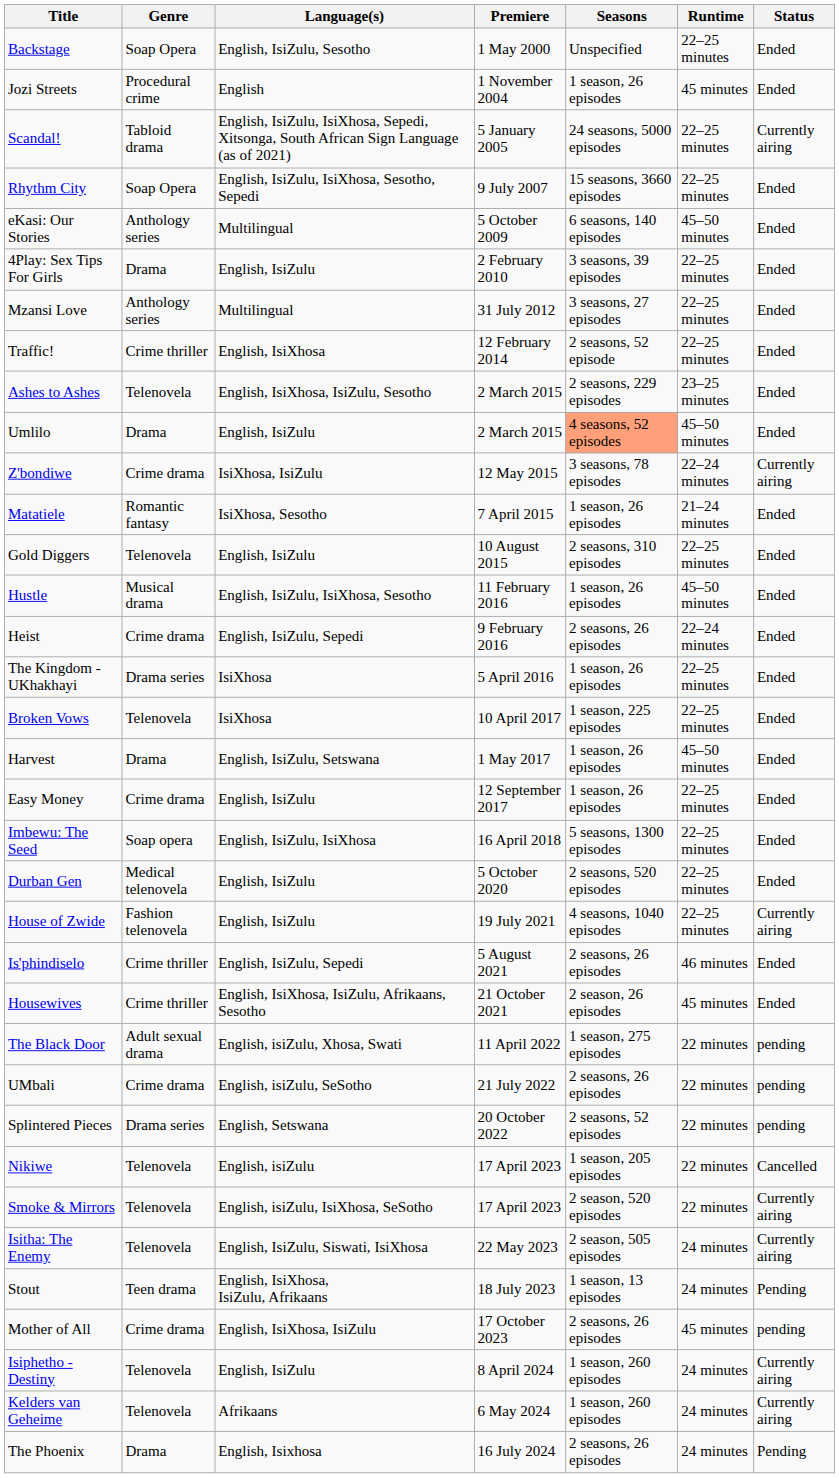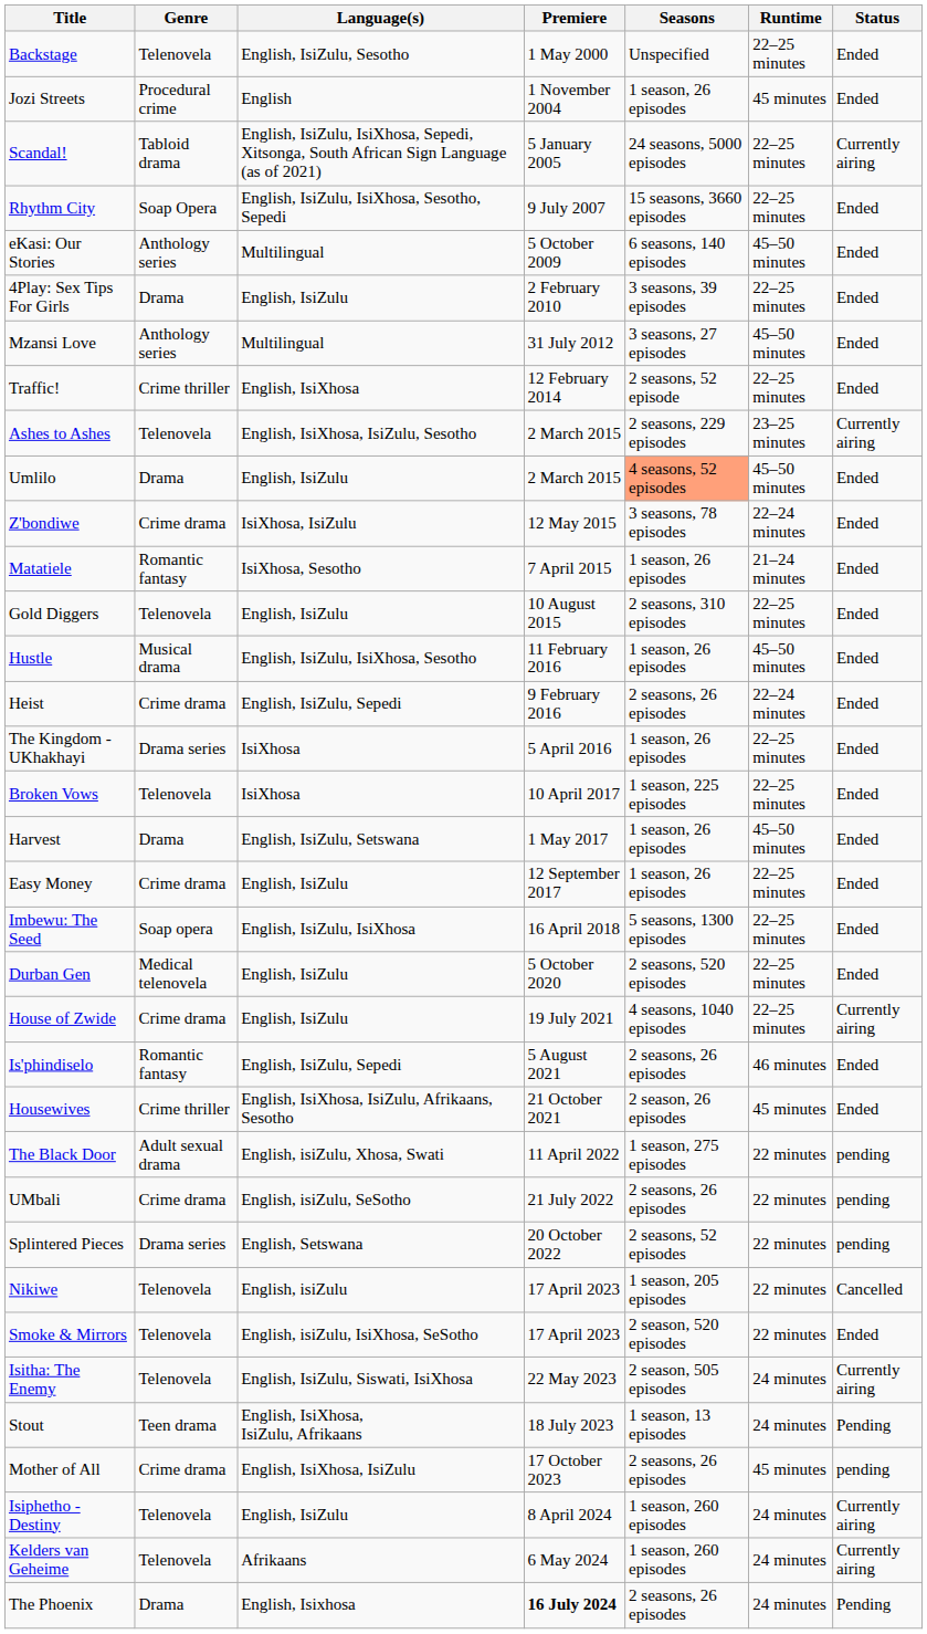Backstage | Genre: Soap Opera -> Telenovela
Mzansi Love | Runtime: 22–25 minutes -> 45–50 minutes
Ashes to Ashes | Status: Ended -> Currently airing
Z'bondiwe | Status: Currently airing -> Ended
House of Zwide | Genre: Fashion telenovela -> Crime drama
Is'phindiselo | Genre: Crime thriller -> Romantic fantasy
Smoke & Mirrors | Status: Currently airing -> Ended
The Phoenix | Premiere: normal -> bold
